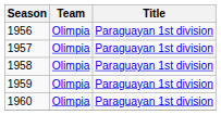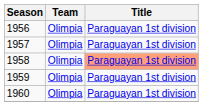1958 | Title: no background -> lightsalmon background
